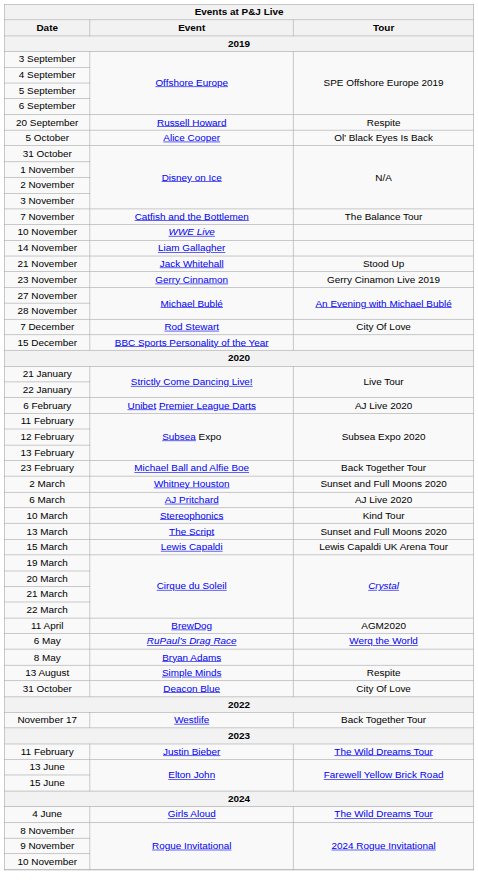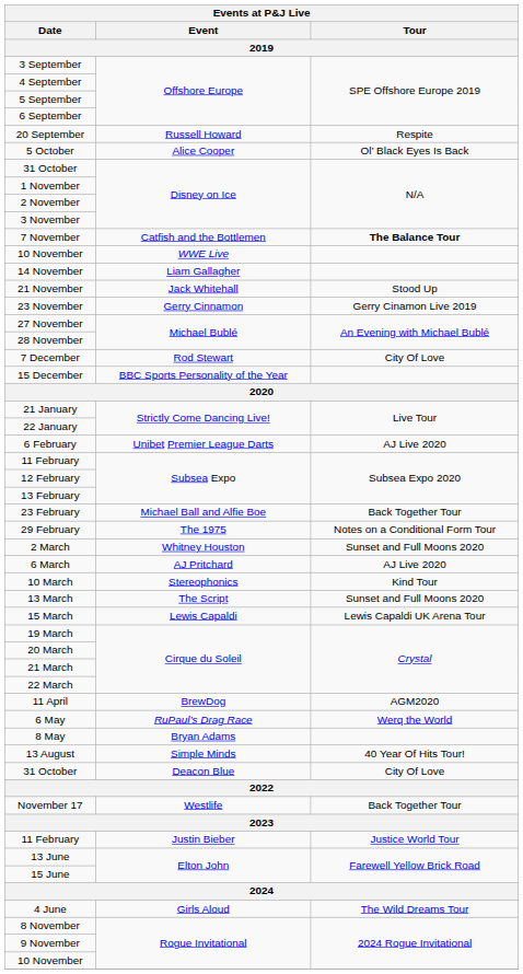7 November | Tour: normal -> bold
+ row: 29 February | The 1975 | Notes on a Conditional Form Tour
13 August | Tour: Respite -> 40 Year Of Hits Tour!
11 February / Justin Bieber | Tour: The Wild Dreams Tour -> Justice World Tour
